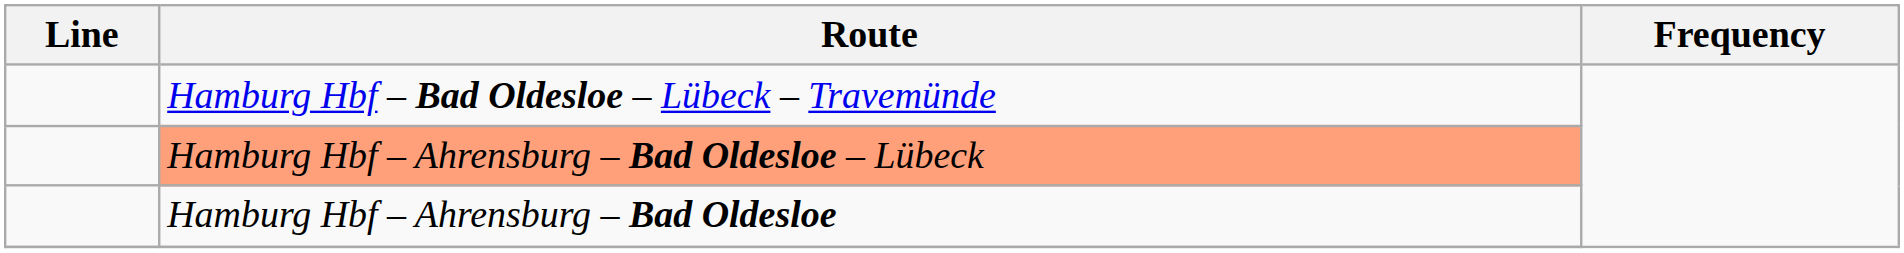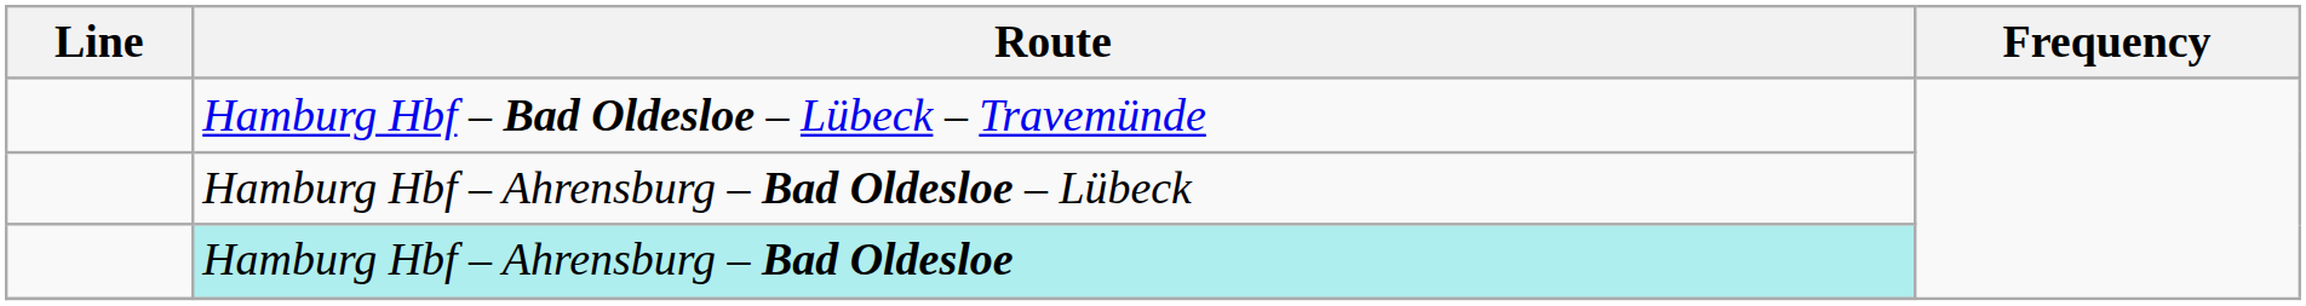Hamburg Hbf – Ahrensburg – Bad Oldesloe – Lübeck | Route: lightsalmon background -> no background
Hamburg Hbf – Ahrensburg – Bad Oldesloe | Route: no background -> paleturquoise background
